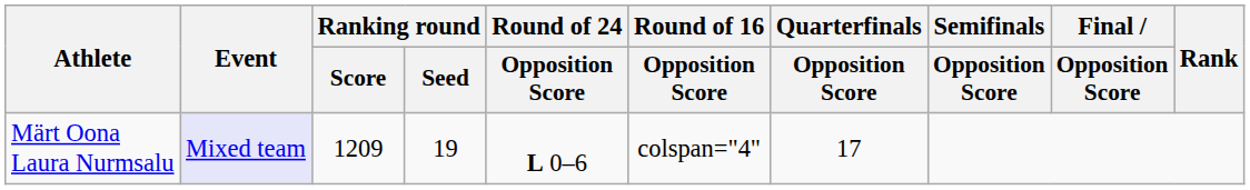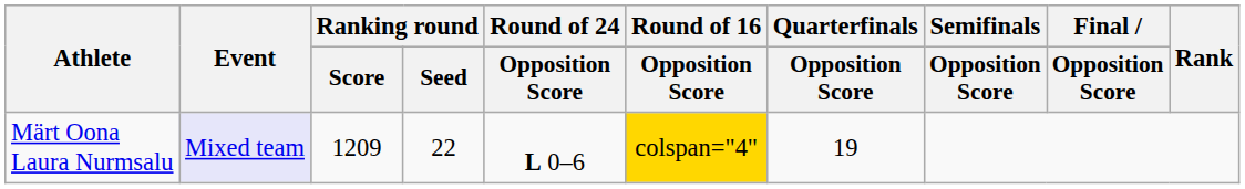Märt Oona Laura Nurmsalu | Ranking round / Seed: 19 -> 22
Märt Oona Laura Nurmsalu | Round of 16 / Opposition Score: no background -> gold background
Märt Oona Laura Nurmsalu | Quarterfinals / Opposition Score: 17 -> 19
